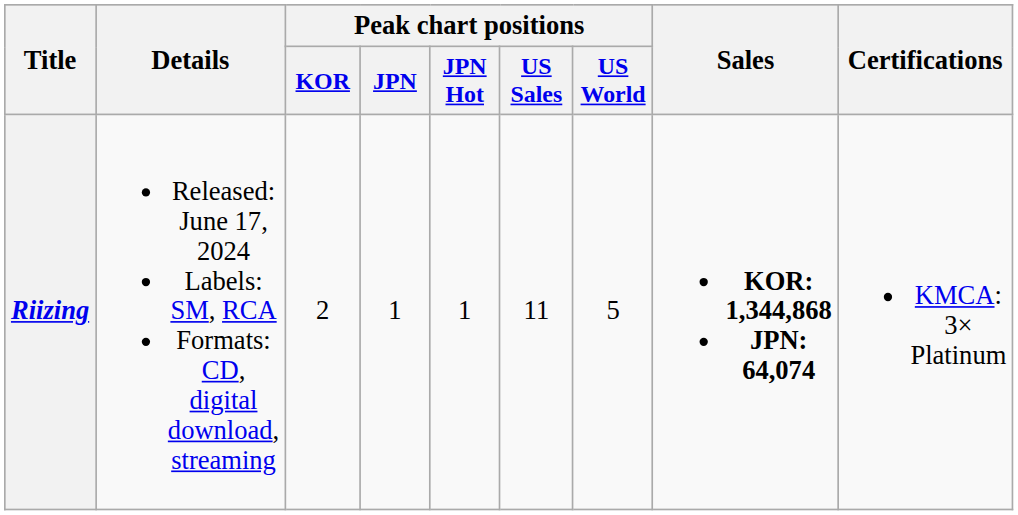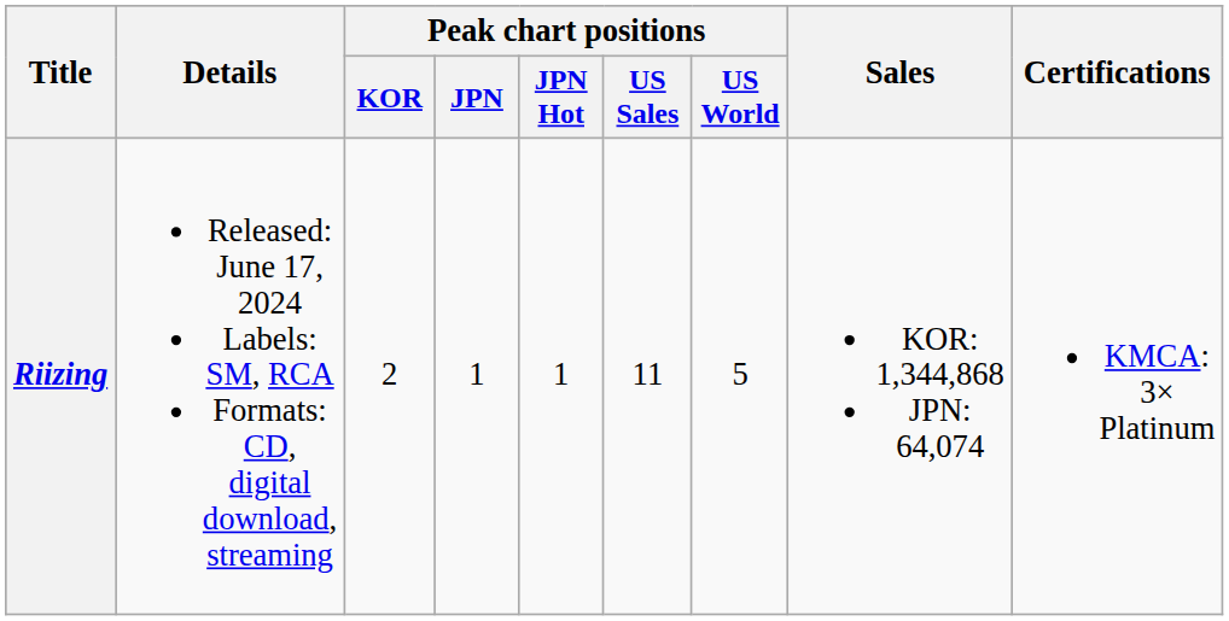Riizing | Sales: bold -> normal
